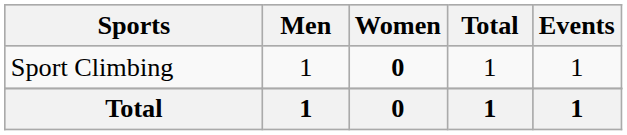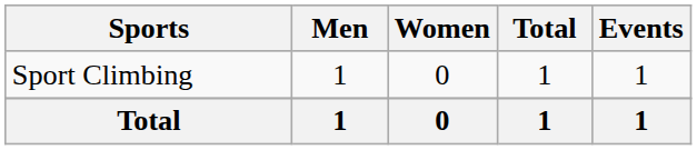Sport Climbing | Women: bold -> normal
